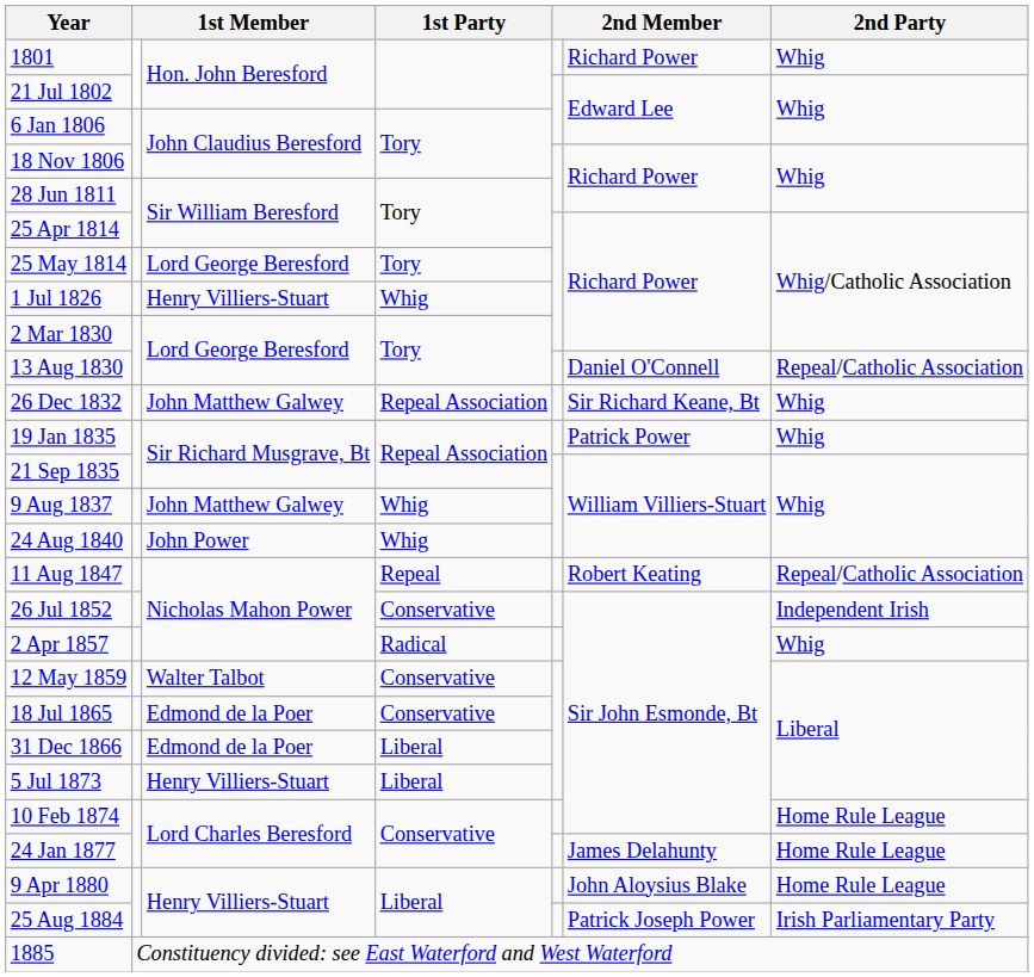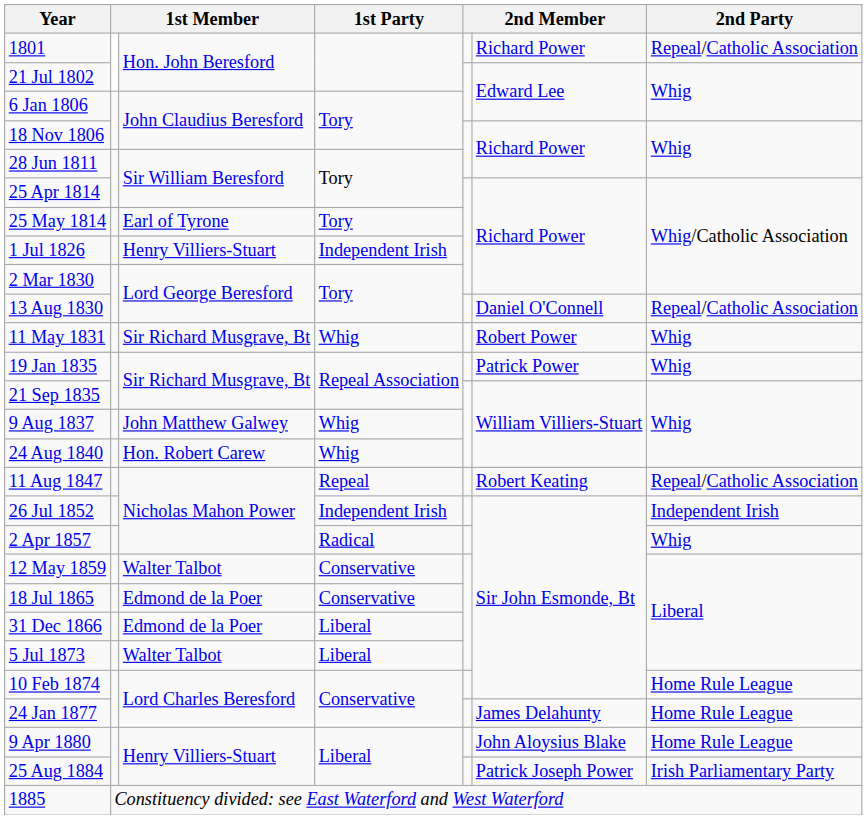1801 | 2nd Party: Whig -> Repeal/Catholic Association
25 May 1814 | column 3: Lord George Beresford -> Earl of Tyrone
1 Jul 1826 | 1st Party: Whig -> Independent Irish
+ row: 11 May 1831 | Sir Richard Musgrave, Bt | Whig | Robert Power | Whig
- row: 26 Dec 1832 | John Matthew Galwey | Repeal Association | Sir Richard Keane, Bt | Whig
24 Aug 1840 | column 3: John Power -> Hon. Robert Carew
26 Jul 1852 | 1st Party: Conservative -> Independent Irish
5 Jul 1873 | column 3: Henry Villiers-Stuart -> Walter Talbot
